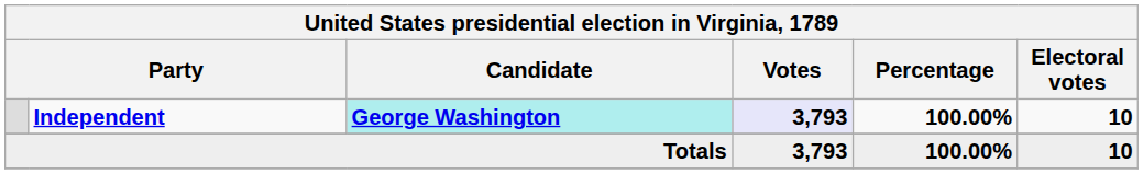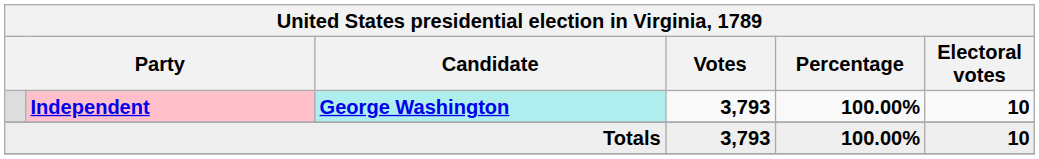row 3 | column 2: no background -> pink background
row 3 | Votes: lavender background -> no background
